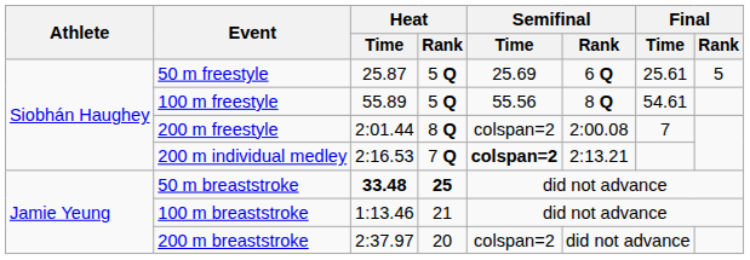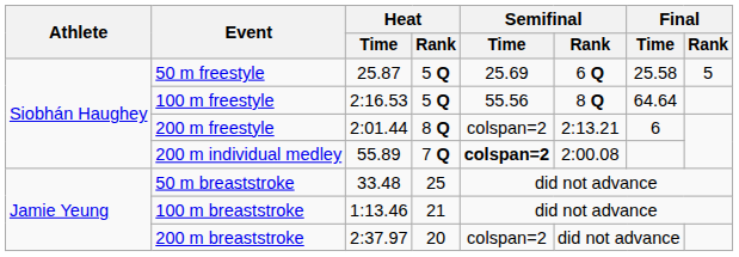50 m freestyle | Final / Time: 25.61 -> 25.58
100 m freestyle | Heat / Time: 55.89 -> 2:16.53
100 m freestyle | Final / Time: 54.61 -> 64.64
200 m freestyle | Semifinal / Rank: 2:00.08 -> 2:13.21
200 m freestyle | Final / Time: 7 -> 6
200 m individual medley | Heat / Time: 2:16.53 -> 55.89
200 m individual medley | Semifinal / Rank: 2:13.21 -> 2:00.08
50 m breaststroke | Heat / Time: bold -> normal
50 m breaststroke | Heat / Rank: bold -> normal
